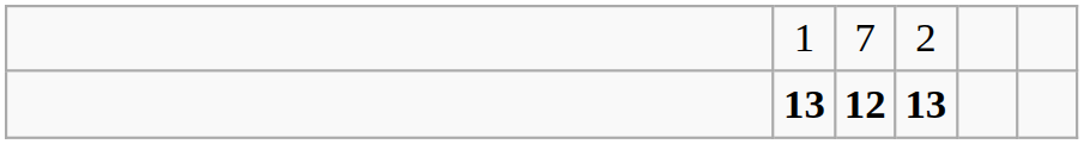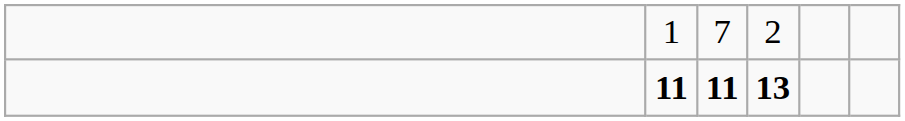row 2 | column 2: 13 -> 11
row 2 | column 3: 12 -> 11
